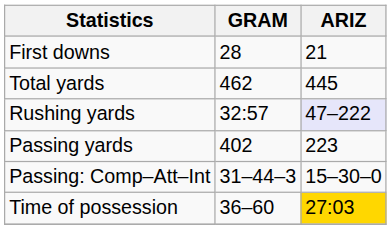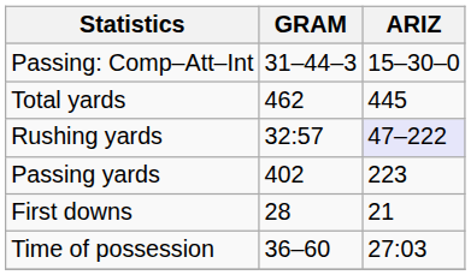rows swapped: First downs <-> Passing: Comp–Att–Int
Time of possession | ARIZ: gold background -> no background
